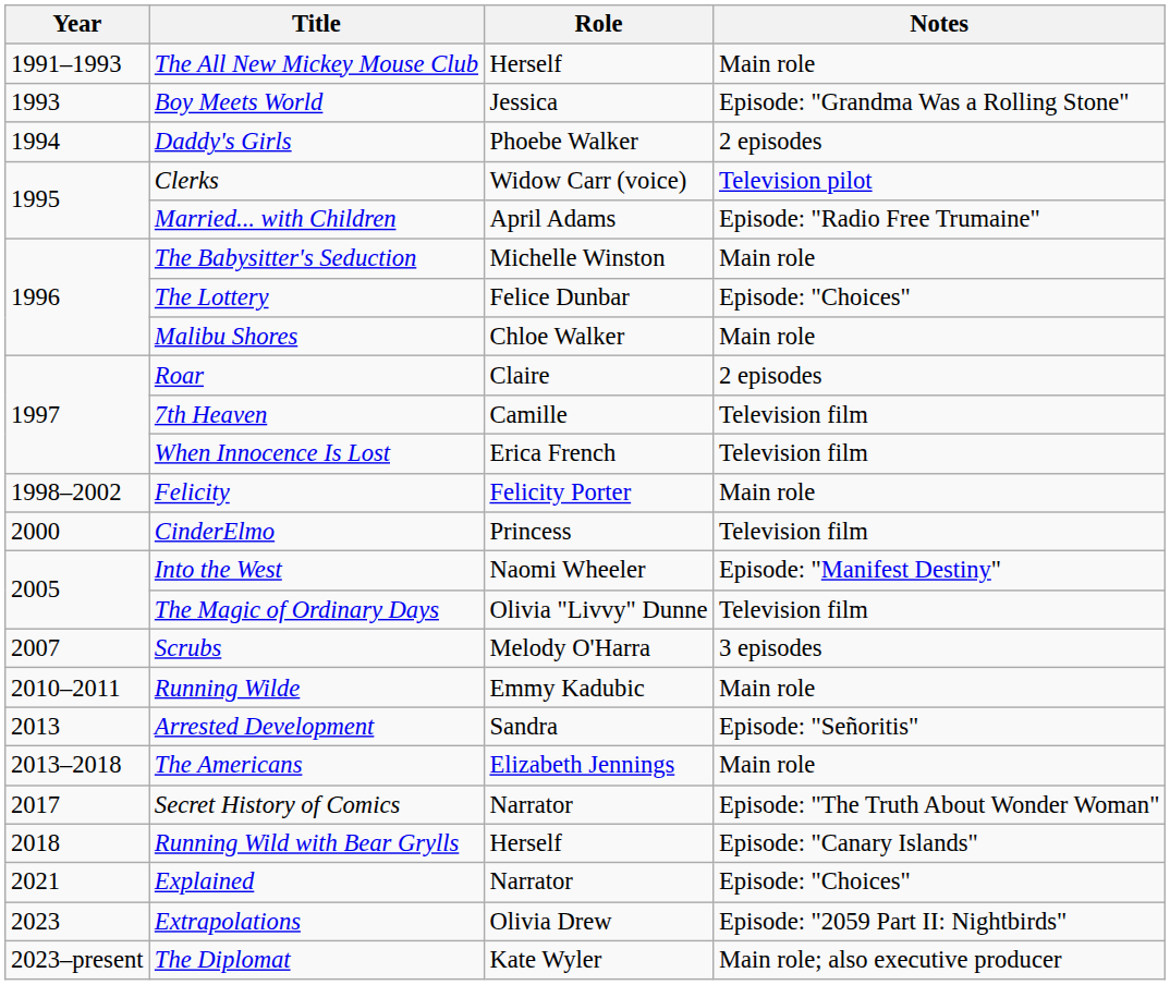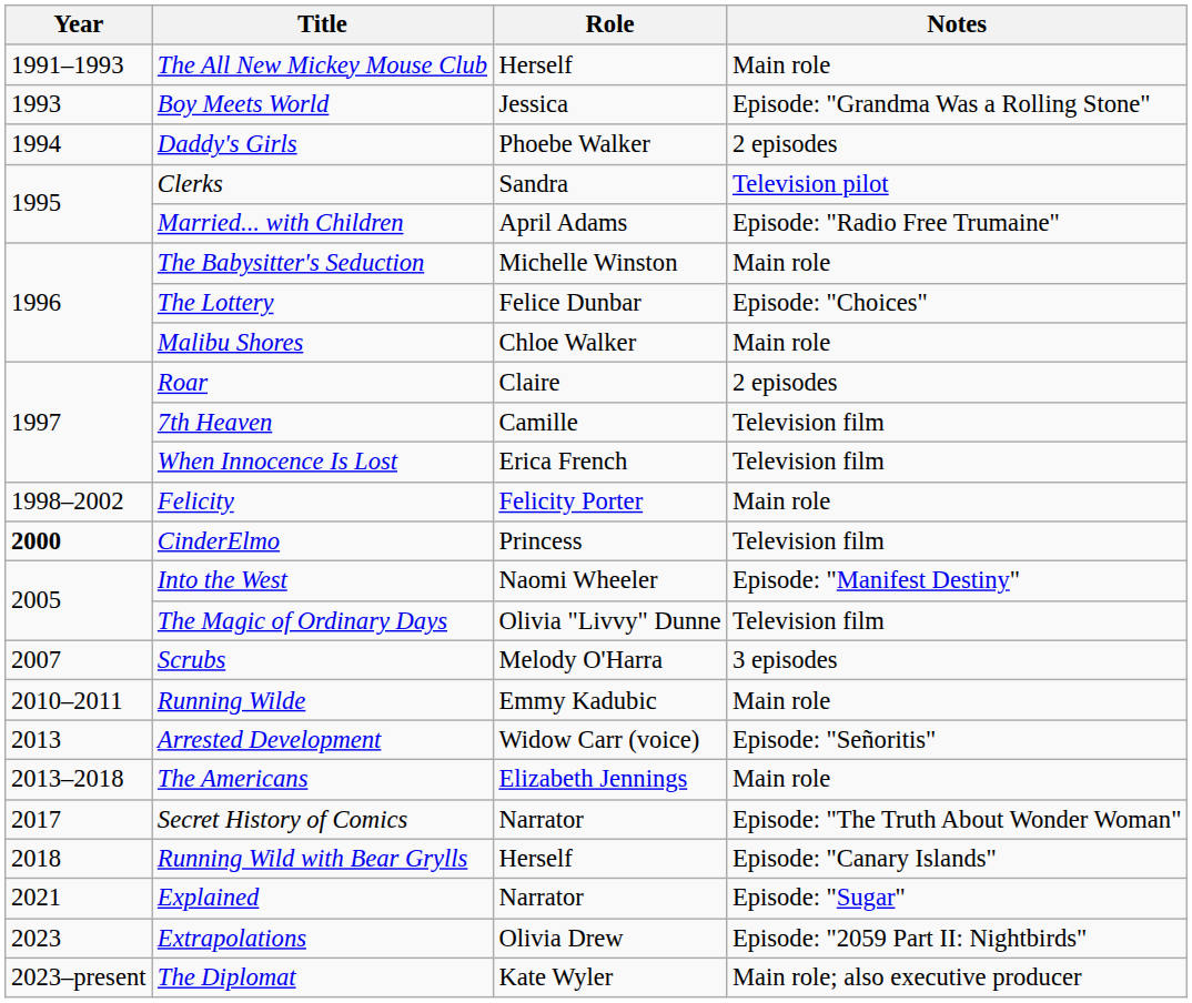Clerks | Role: Widow Carr (voice) -> Sandra
CinderElmo | Year: normal -> bold
Arrested Development | Role: Sandra -> Widow Carr (voice)
Explained | Notes: Episode: "Choices" -> Episode: "Sugar"
